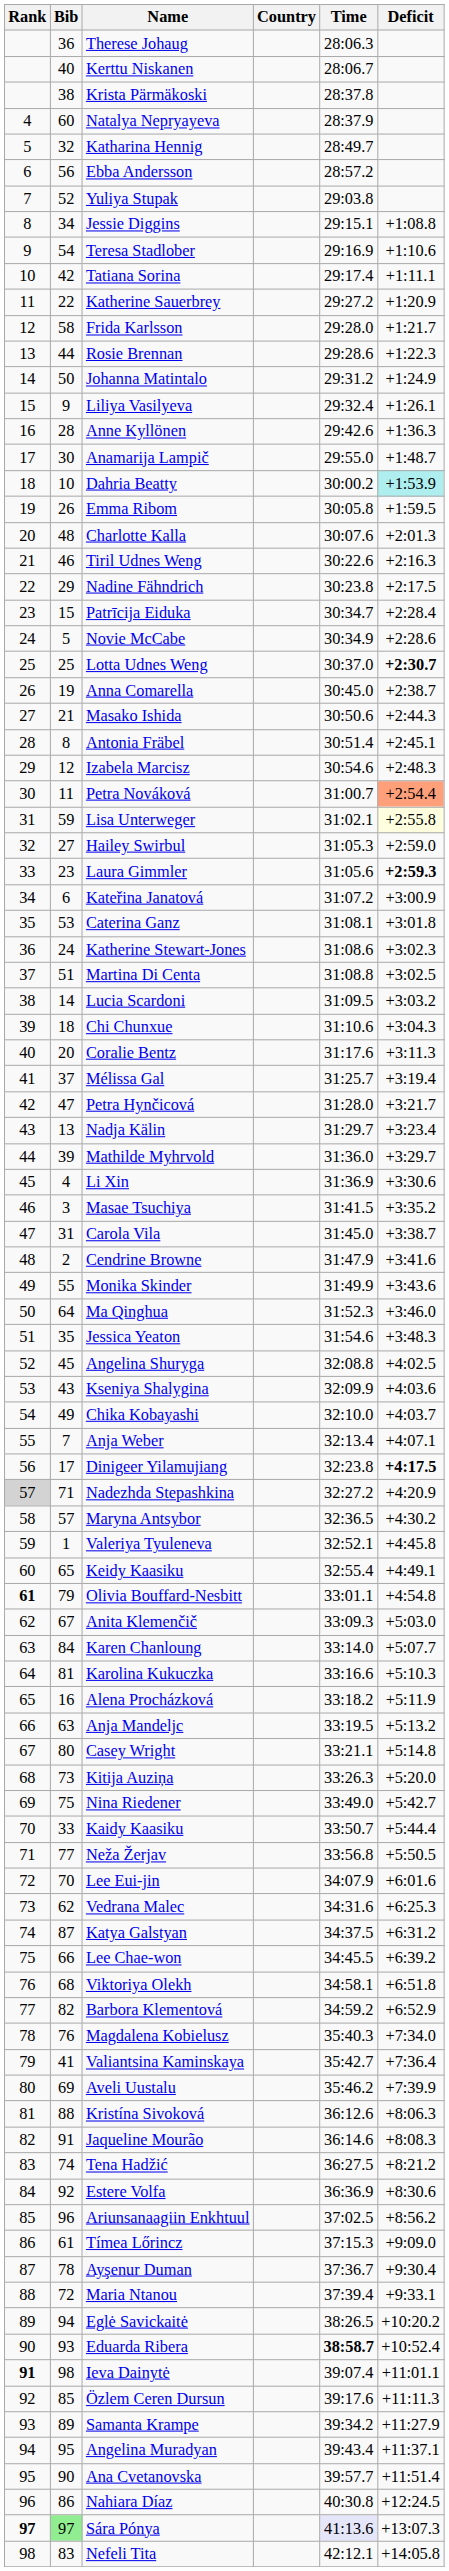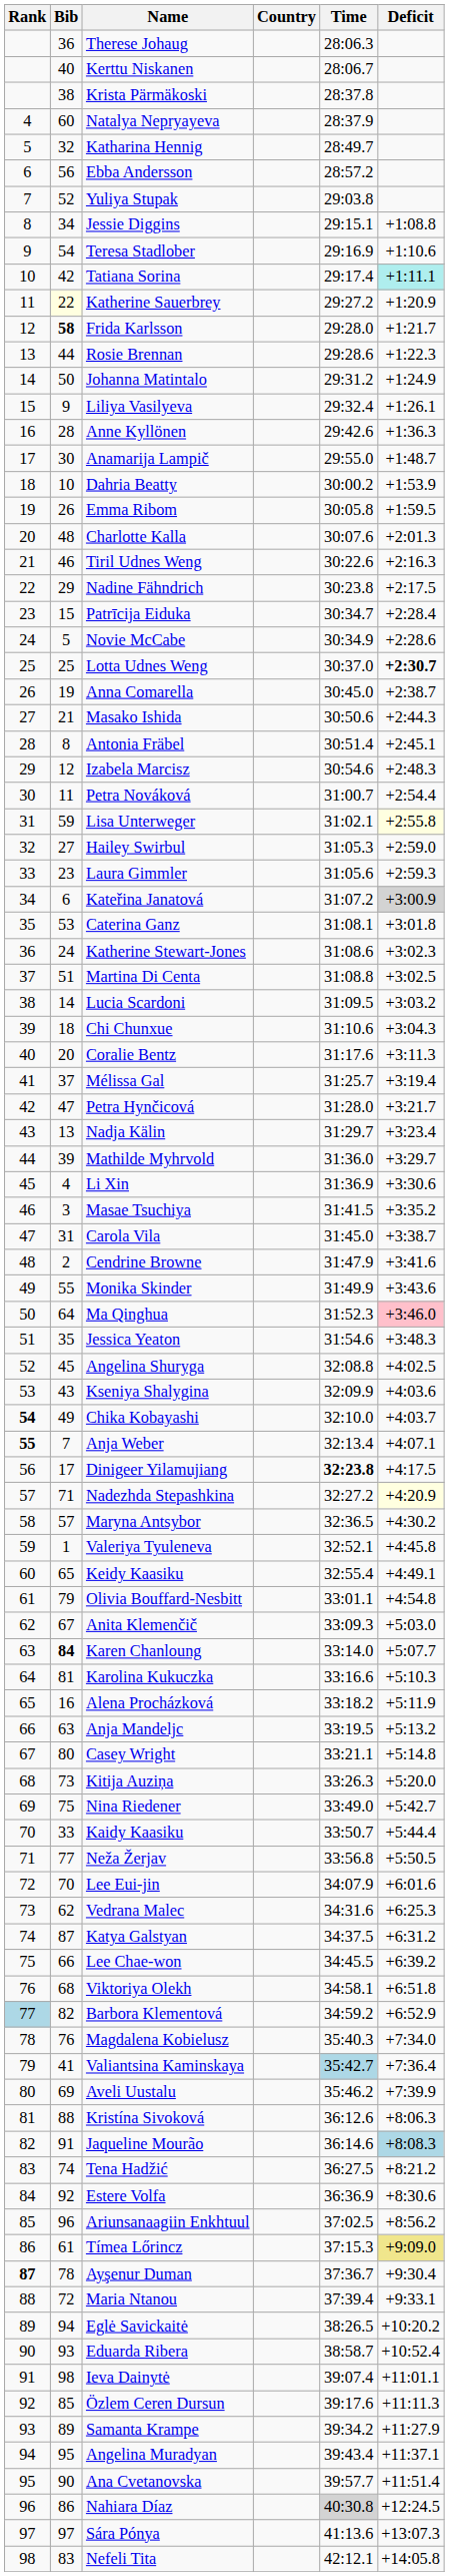Tatiana Sorina | Deficit: no background -> paleturquoise background
Katherine Sauerbrey | Bib: no background -> lightyellow background
Frida Karlsson | Bib: normal -> bold
Dahria Beatty | Deficit: paleturquoise background -> no background
Petra Nováková | Deficit: lightsalmon background -> no background
Laura Gimmler | Deficit: bold -> normal
Kateřina Janatová | Deficit: no background -> lightgrey background
Ma Qinghua | Deficit: no background -> pink background
Chika Kobayashi | Rank: normal -> bold
Anja Weber | Rank: normal -> bold
Dinigeer Yilamujiang | Time: normal -> bold
Dinigeer Yilamujiang | Deficit: bold -> normal
Nadezhda Stepashkina | Rank: lightgrey background -> no background
Nadezhda Stepashkina | Deficit: no background -> lightyellow background
Olivia Bouffard-Nesbitt | Rank: bold -> normal
Karen Chanloung | Bib: normal -> bold
Barbora Klementová | Rank: no background -> lightblue background
Valiantsina Kaminskaya | Time: no background -> lightblue background
Jaqueline Mourão | Deficit: no background -> lightblue background
Tímea Lőrincz | Deficit: no background -> khaki background
Ayşenur Duman | Rank: normal -> bold
Eduarda Ribera | Time: bold -> normal
Ieva Dainytė | Rank: bold -> normal
Nahiara Díaz | Time: no background -> lightgrey background
Sára Pónya | Rank: bold -> normal
Sára Pónya | Bib: lightgreen background -> no background
Sára Pónya | Time: lavender background -> no background
